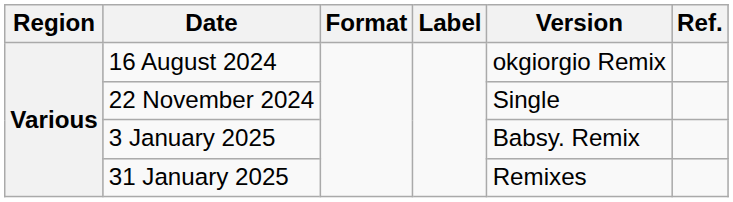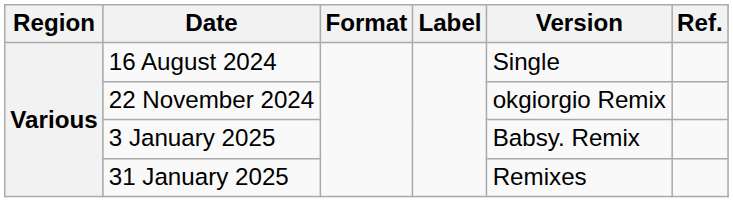16 August 2024 | Version: okgiorgio Remix -> Single
22 November 2024 | Version: Single -> okgiorgio Remix
